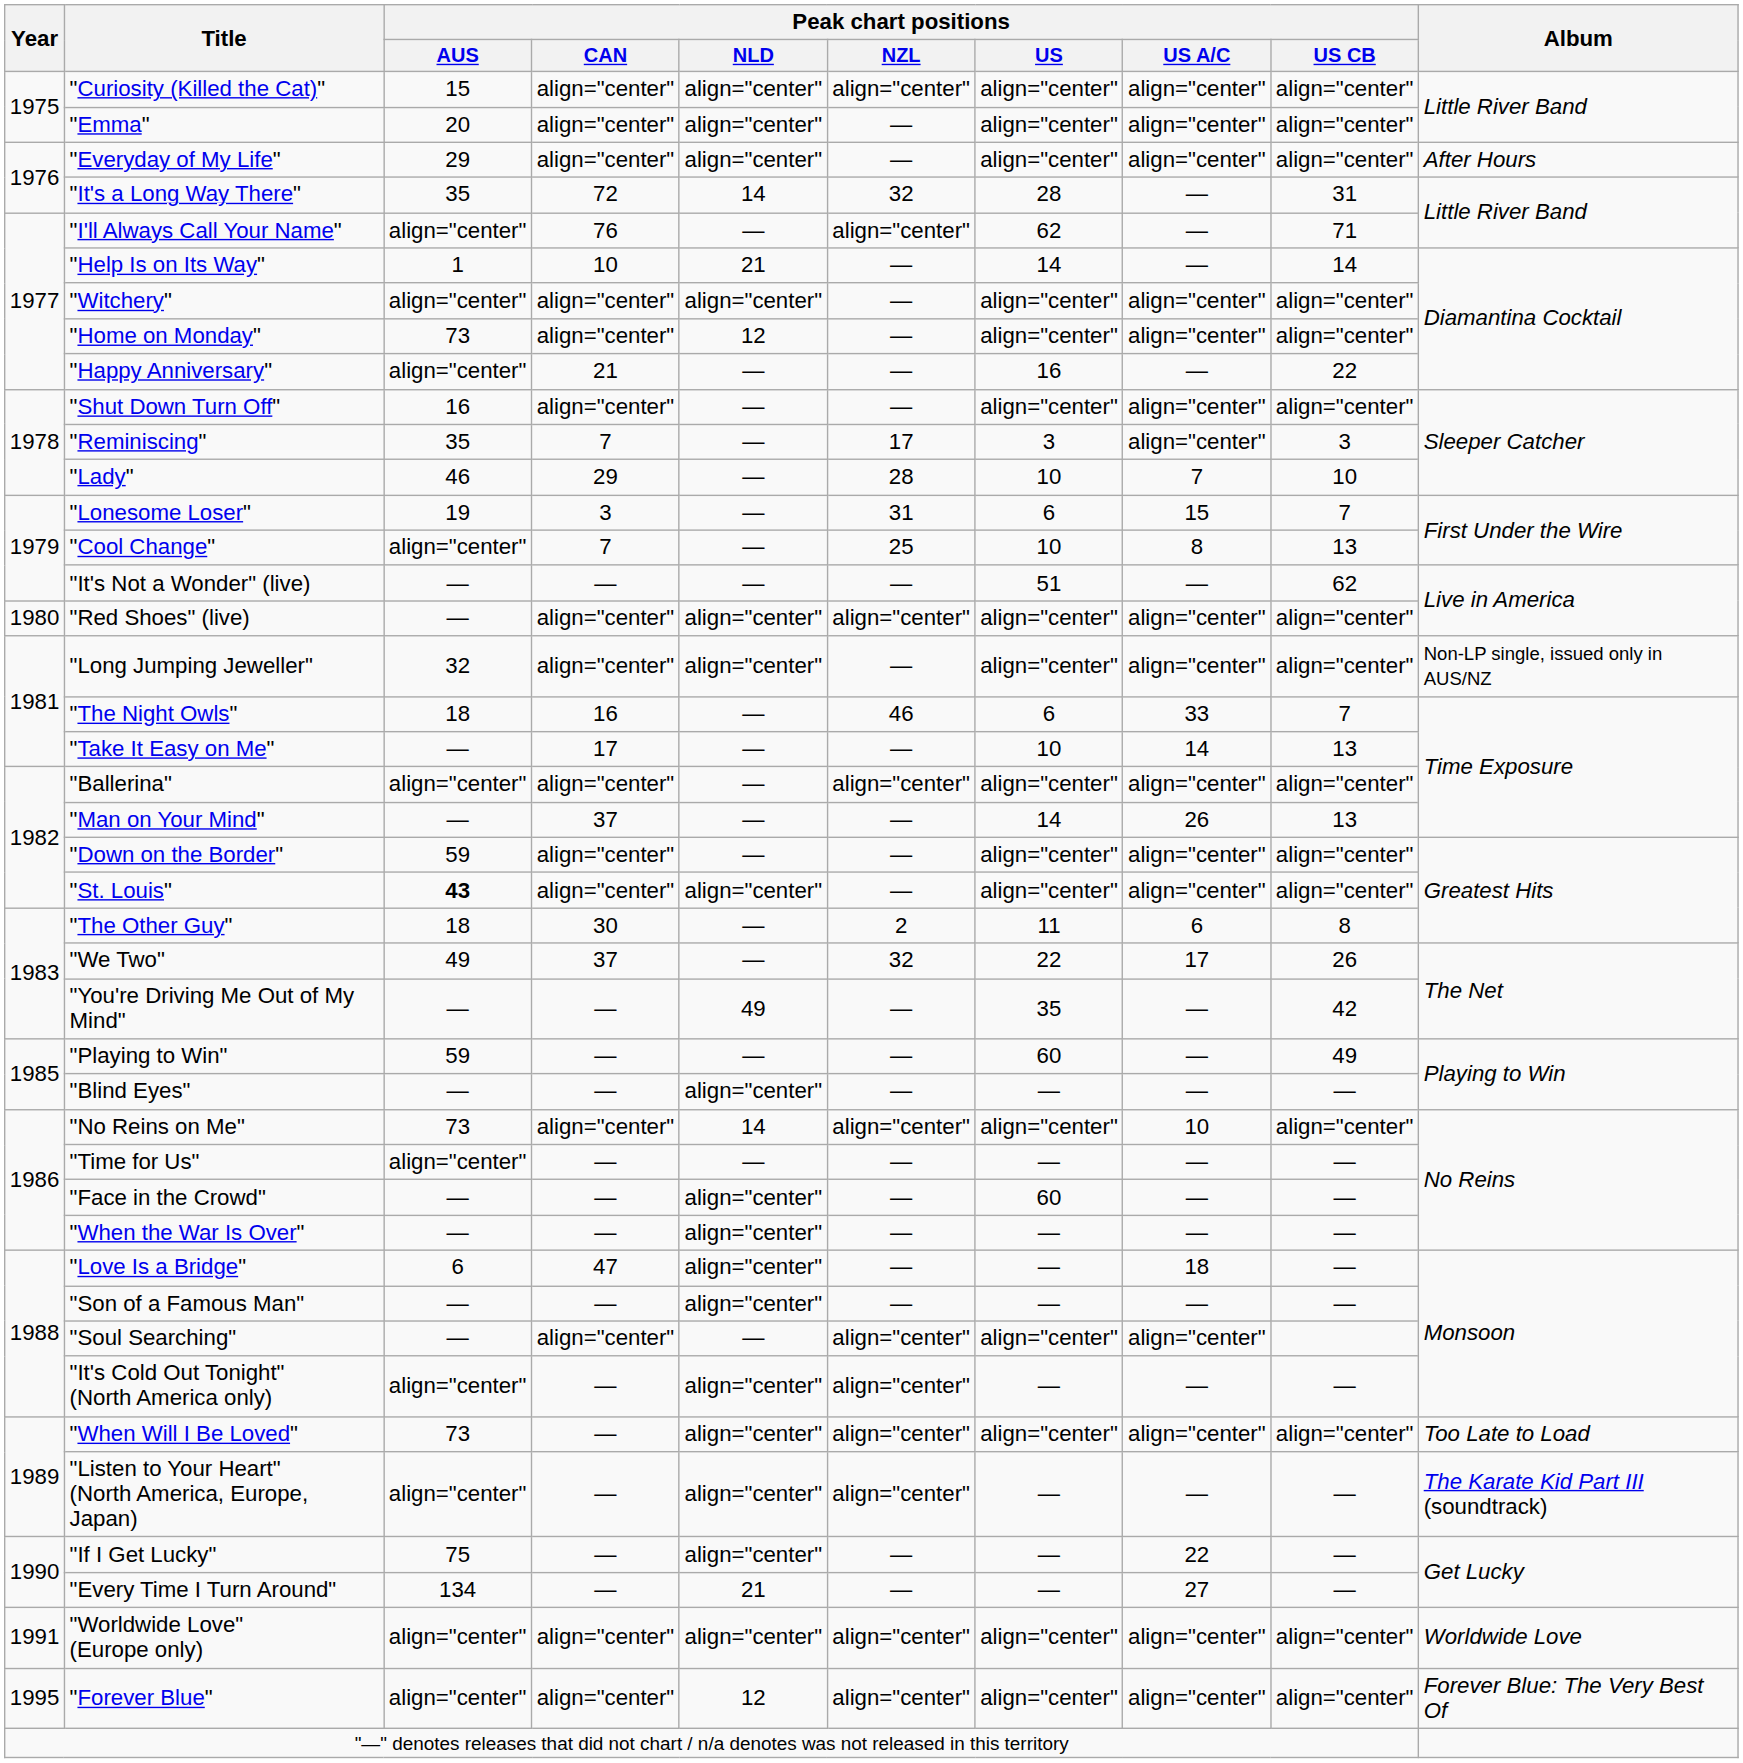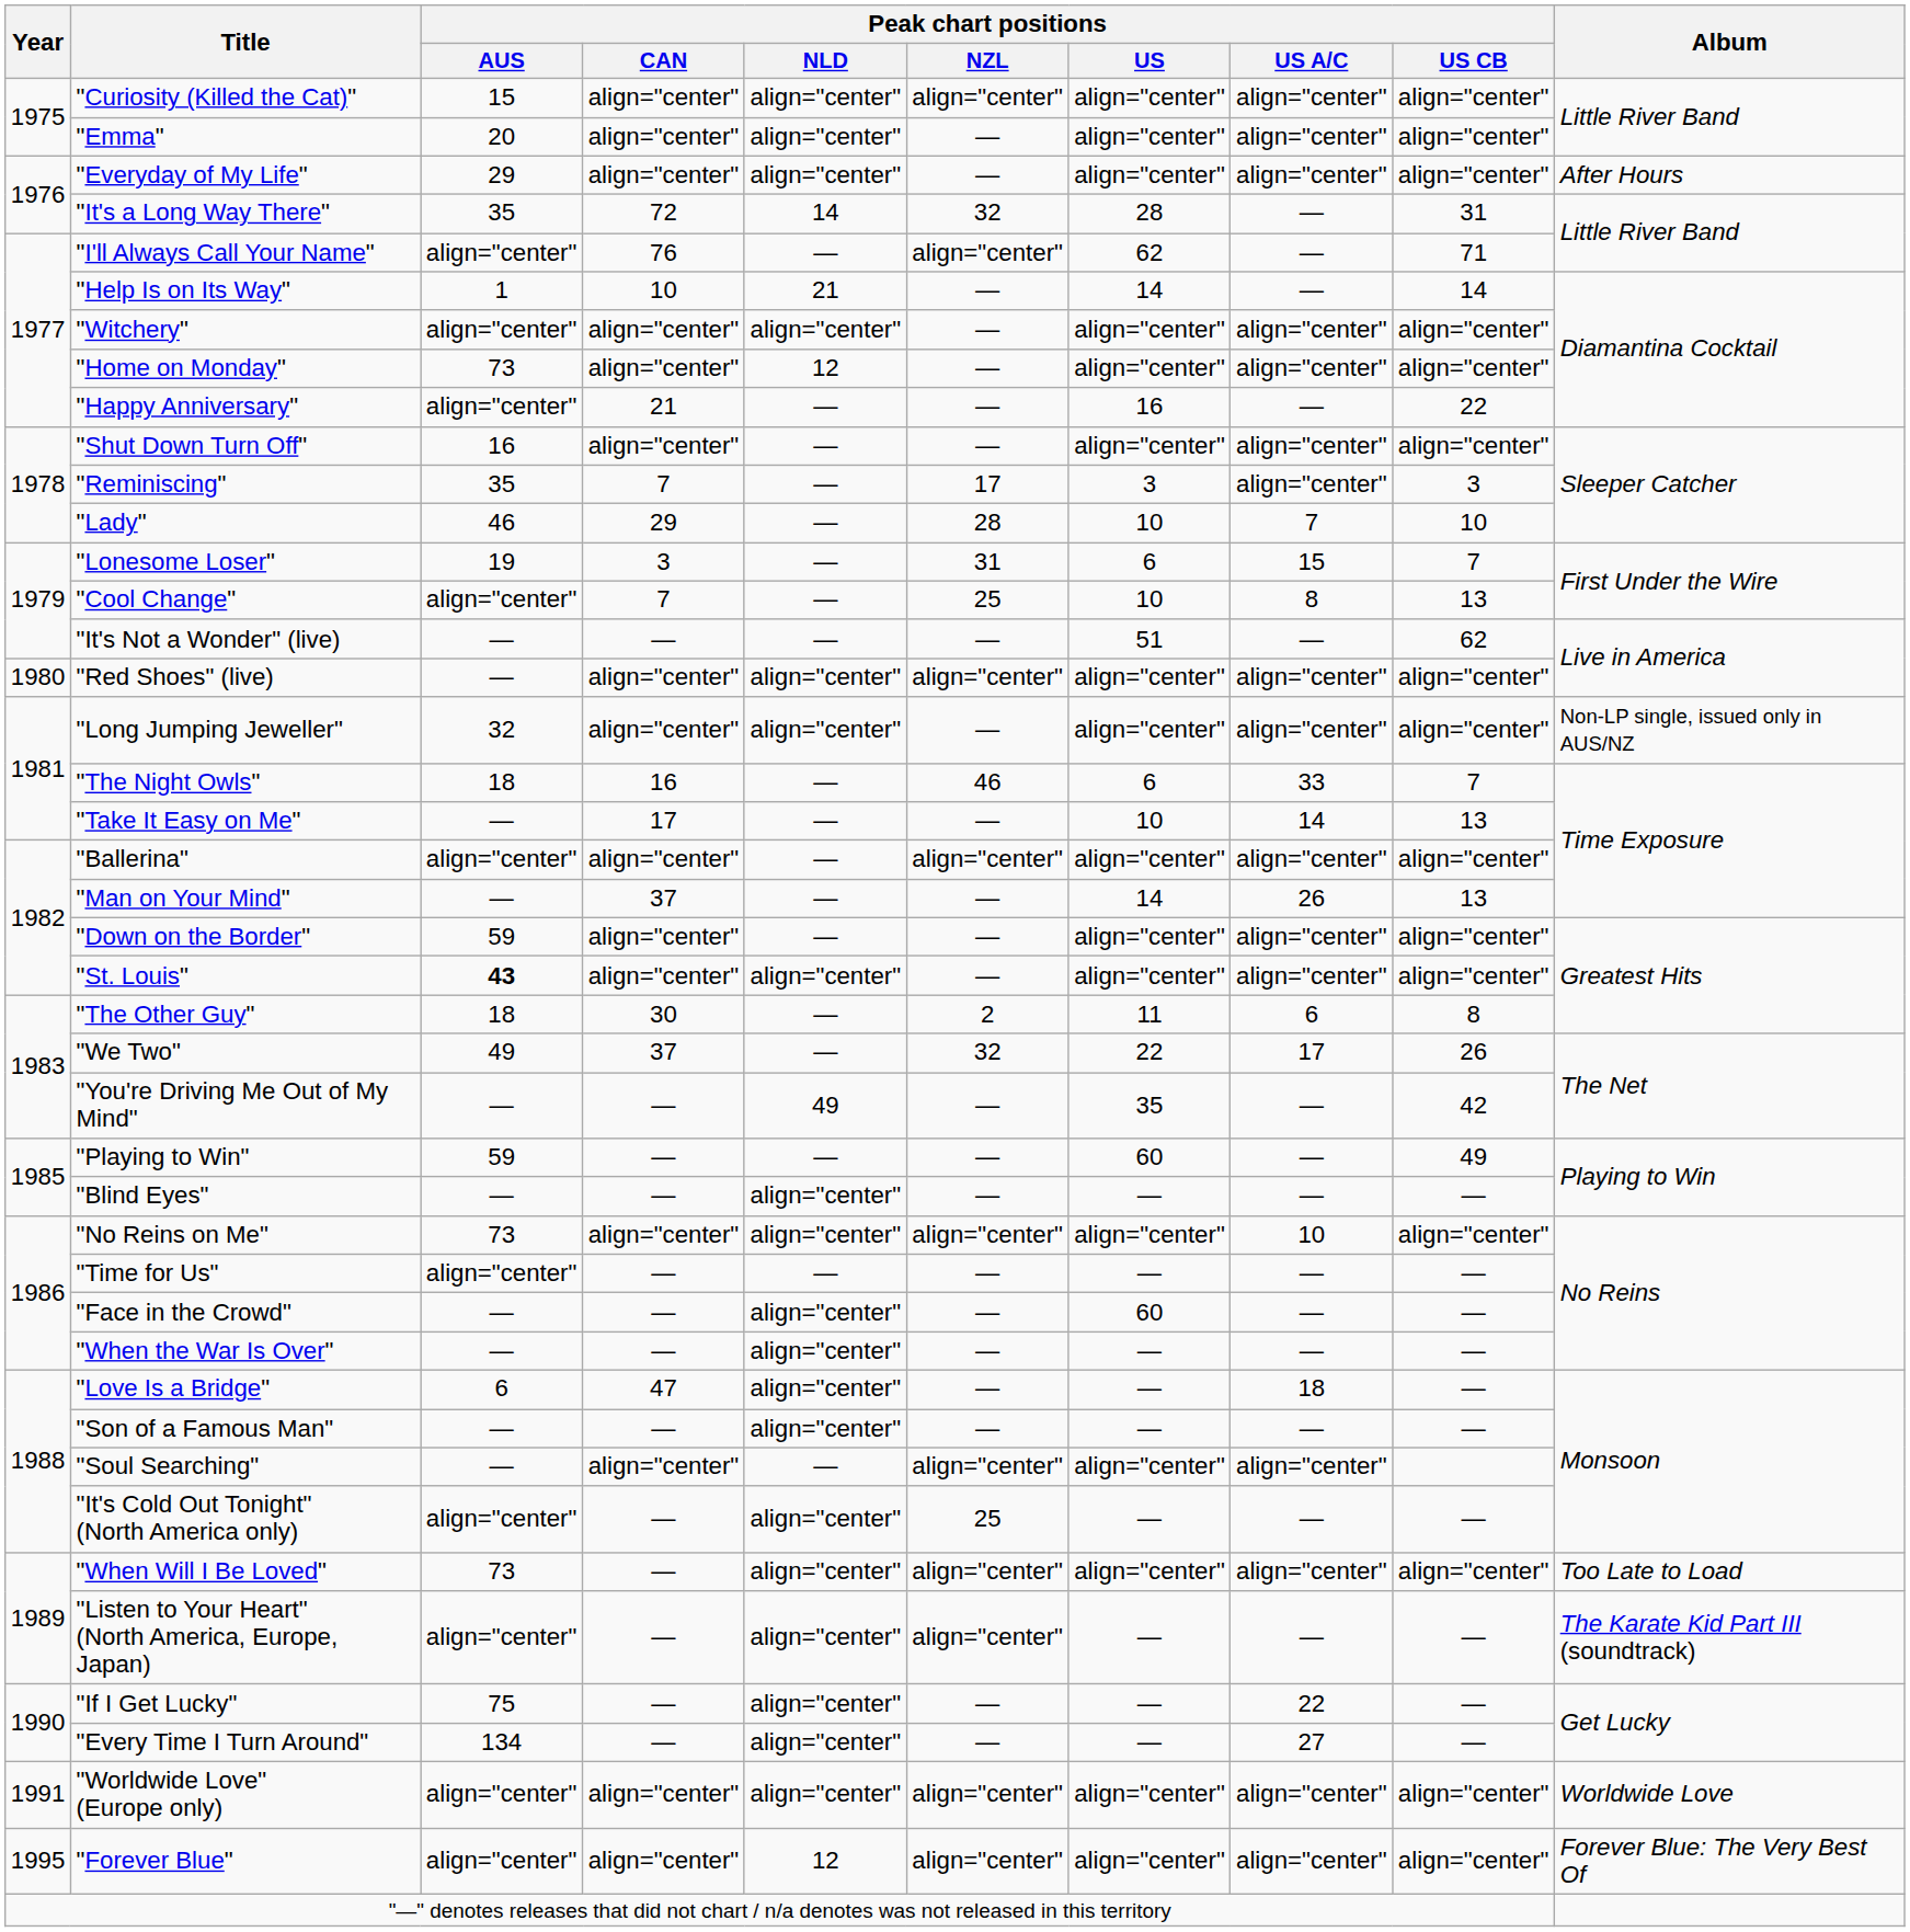"No Reins on Me" | Peak chart positions / NLD: 14 -> align="center"
"It's Cold Out Tonight" (North America only) | Peak chart positions / NZL: align="center" -> 25
"Every Time I Turn Around" | Peak chart positions / NLD: 21 -> align="center"
